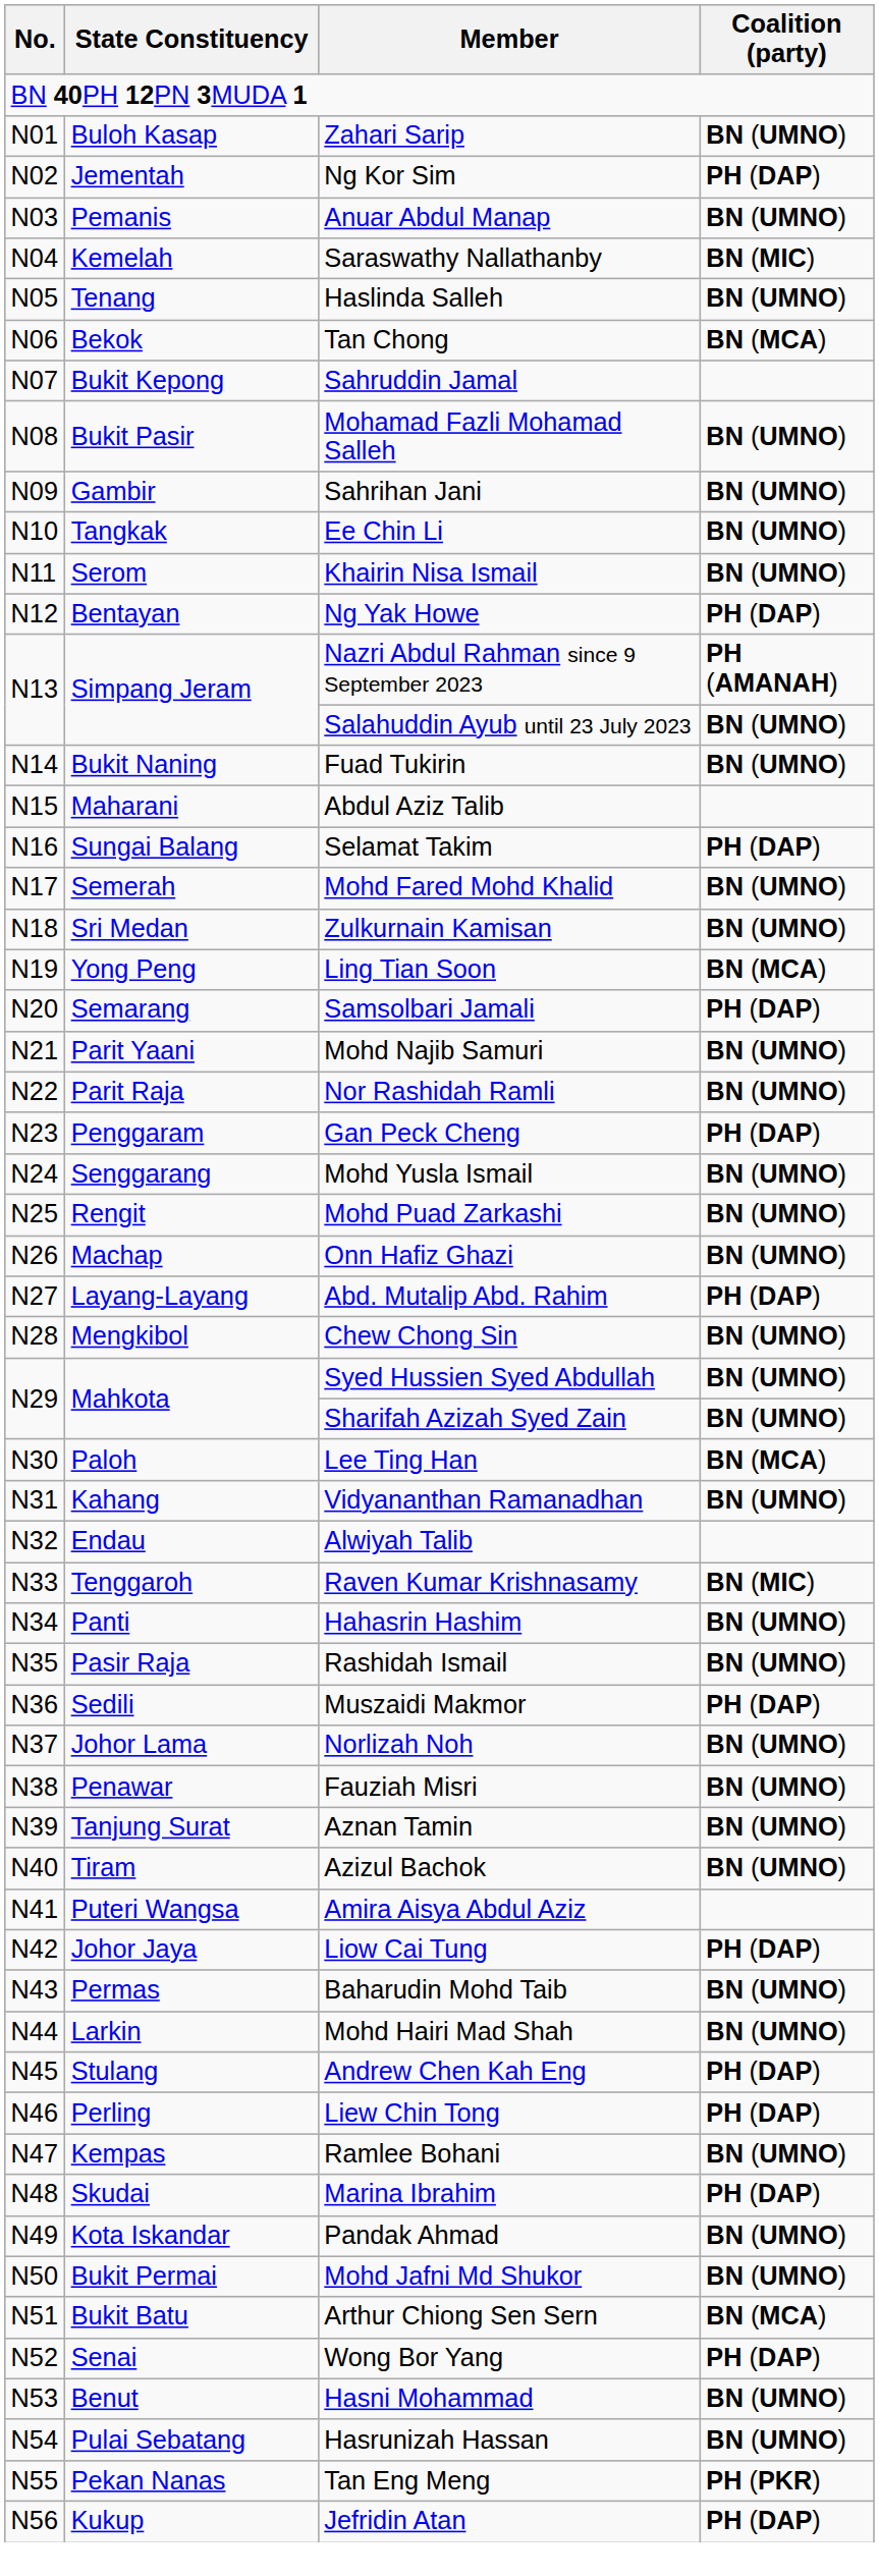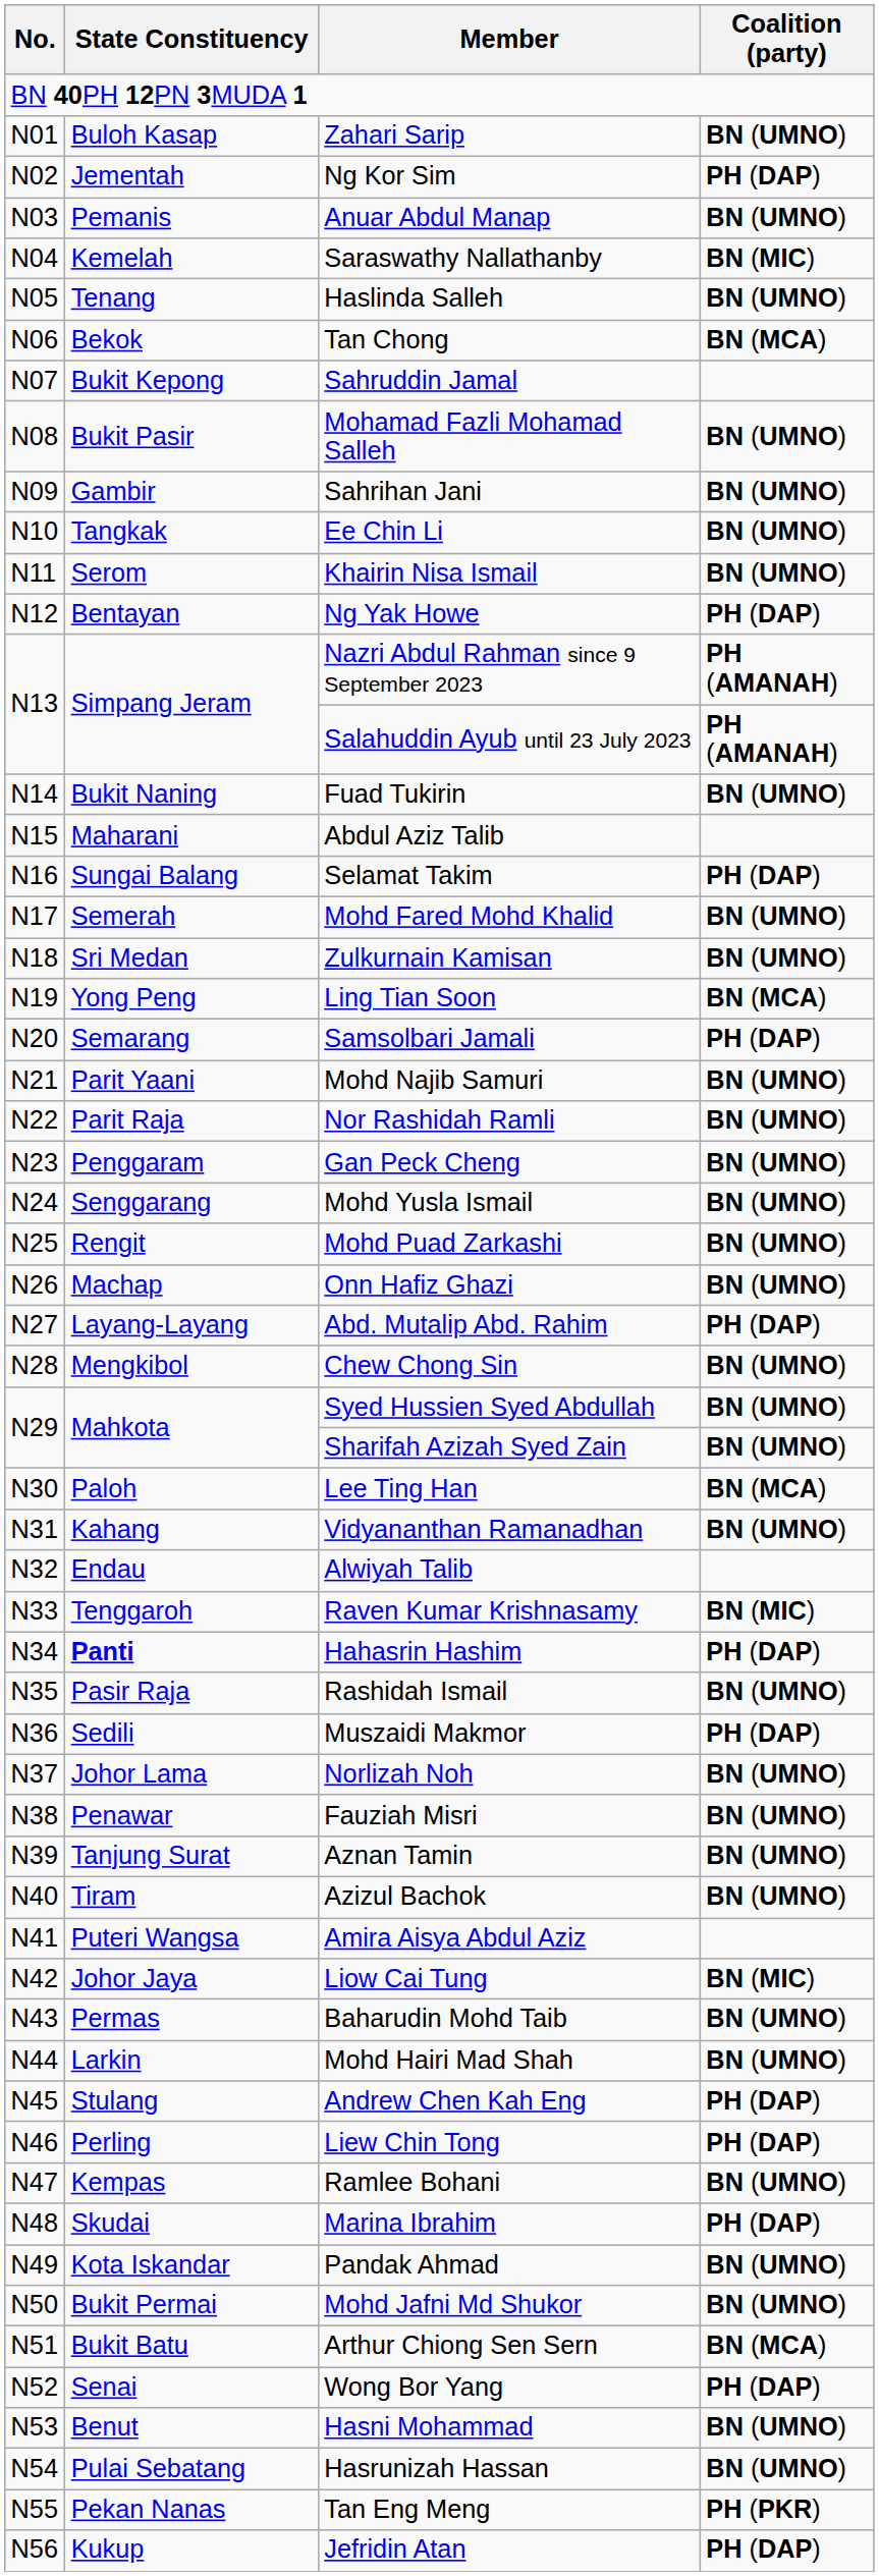Salahuddin Ayub until 23 July 2023 | Coalition (party): BN (UMNO) -> PH (AMANAH)
Gan Peck Cheng | Coalition (party): PH (DAP) -> BN (UMNO)
Hahasrin Hashim | State Constituency: normal -> bold
Hahasrin Hashim | Coalition (party): BN (UMNO) -> PH (DAP)
Liow Cai Tung | Coalition (party): PH (DAP) -> BN (MIC)
